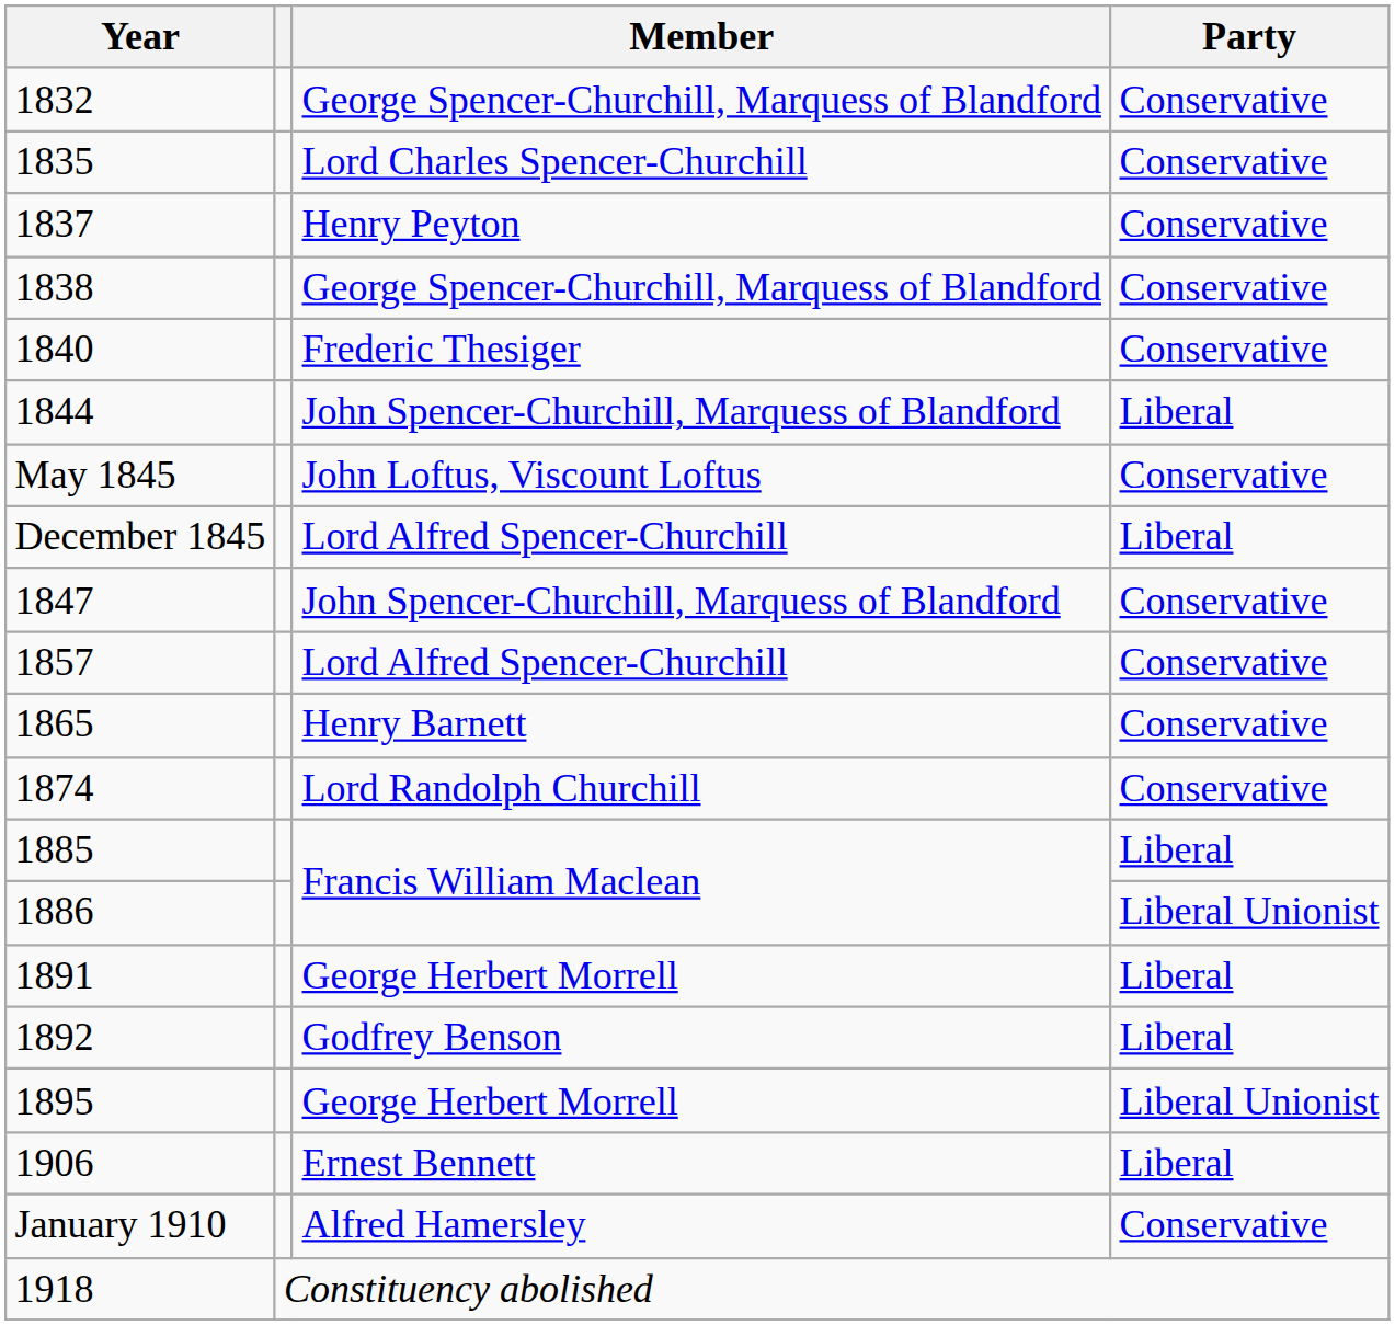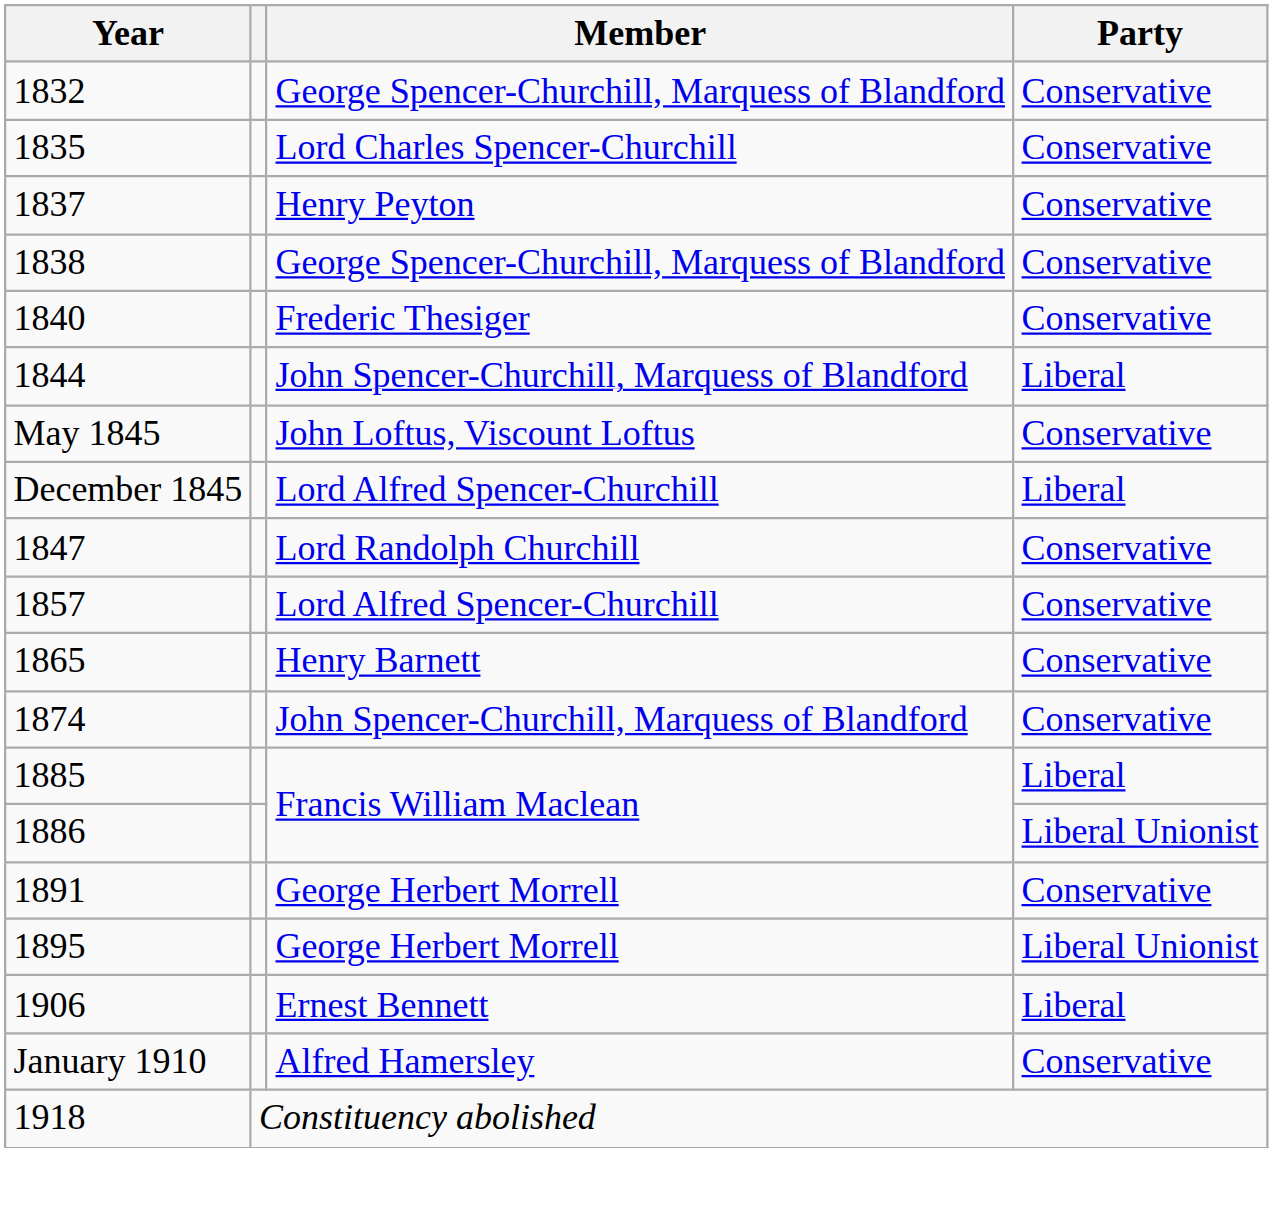1847 | Member: John Spencer-Churchill, Marquess of Blandford -> Lord Randolph Churchill
1874 | Member: Lord Randolph Churchill -> John Spencer-Churchill, Marquess of Blandford
1891 | Party: Liberal -> Conservative
- row: 1892 | Godfrey Benson | Liberal
